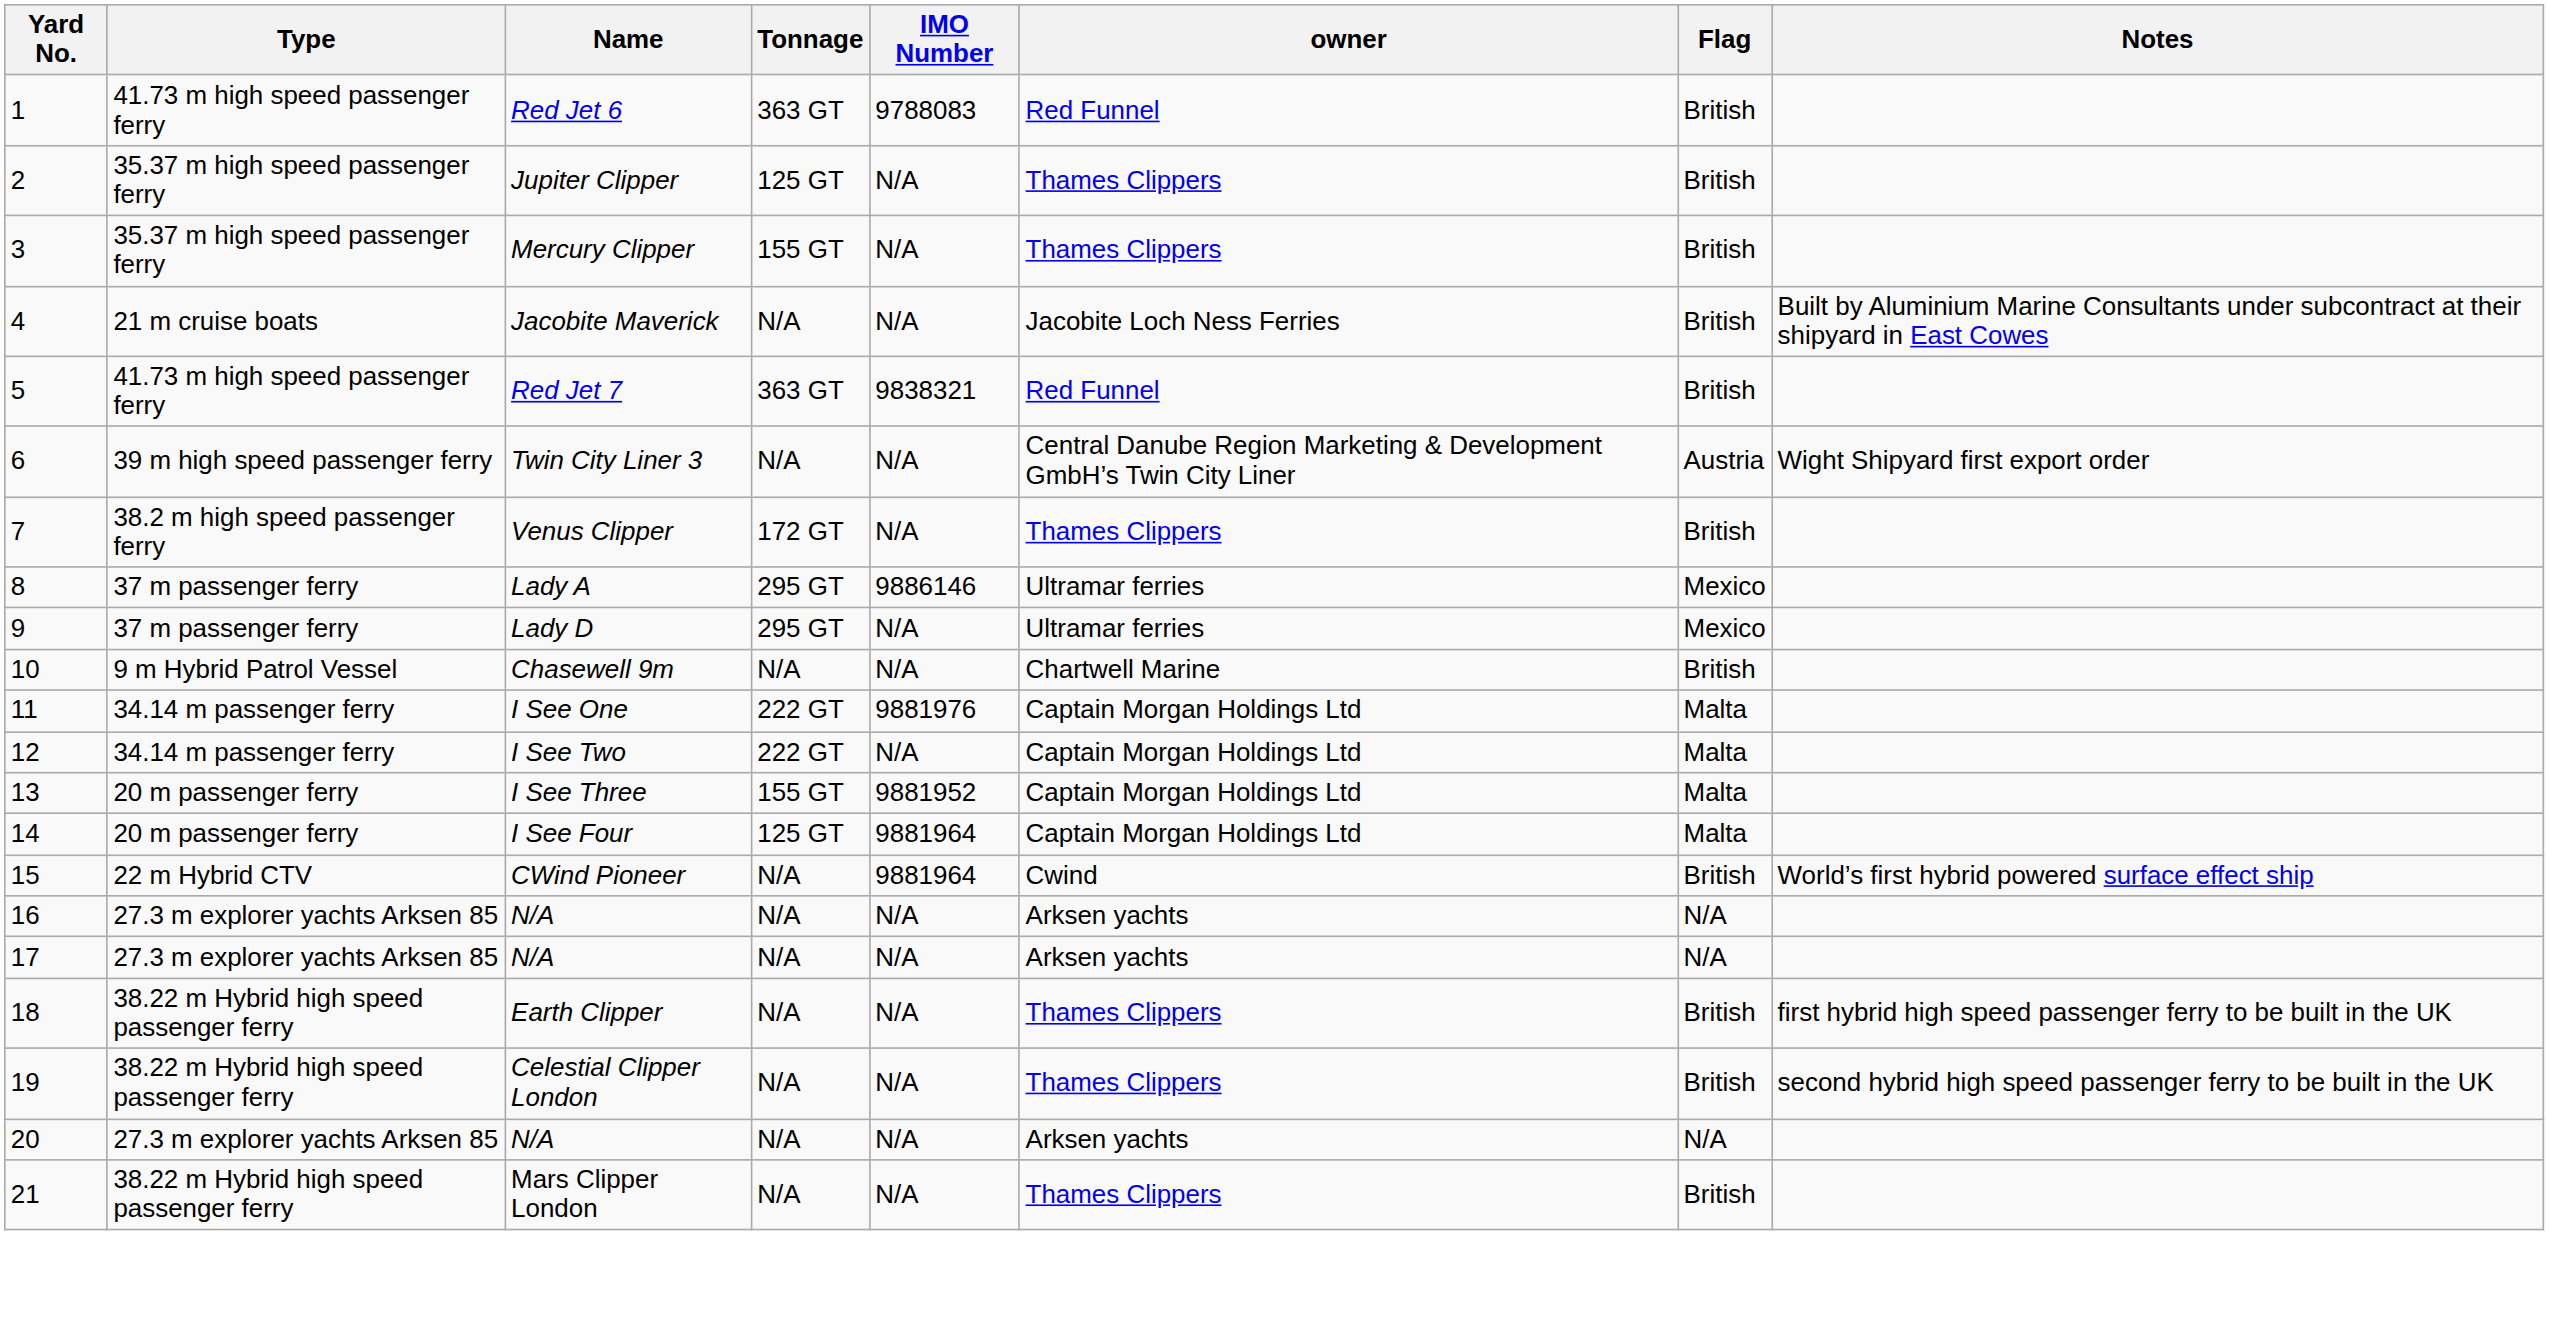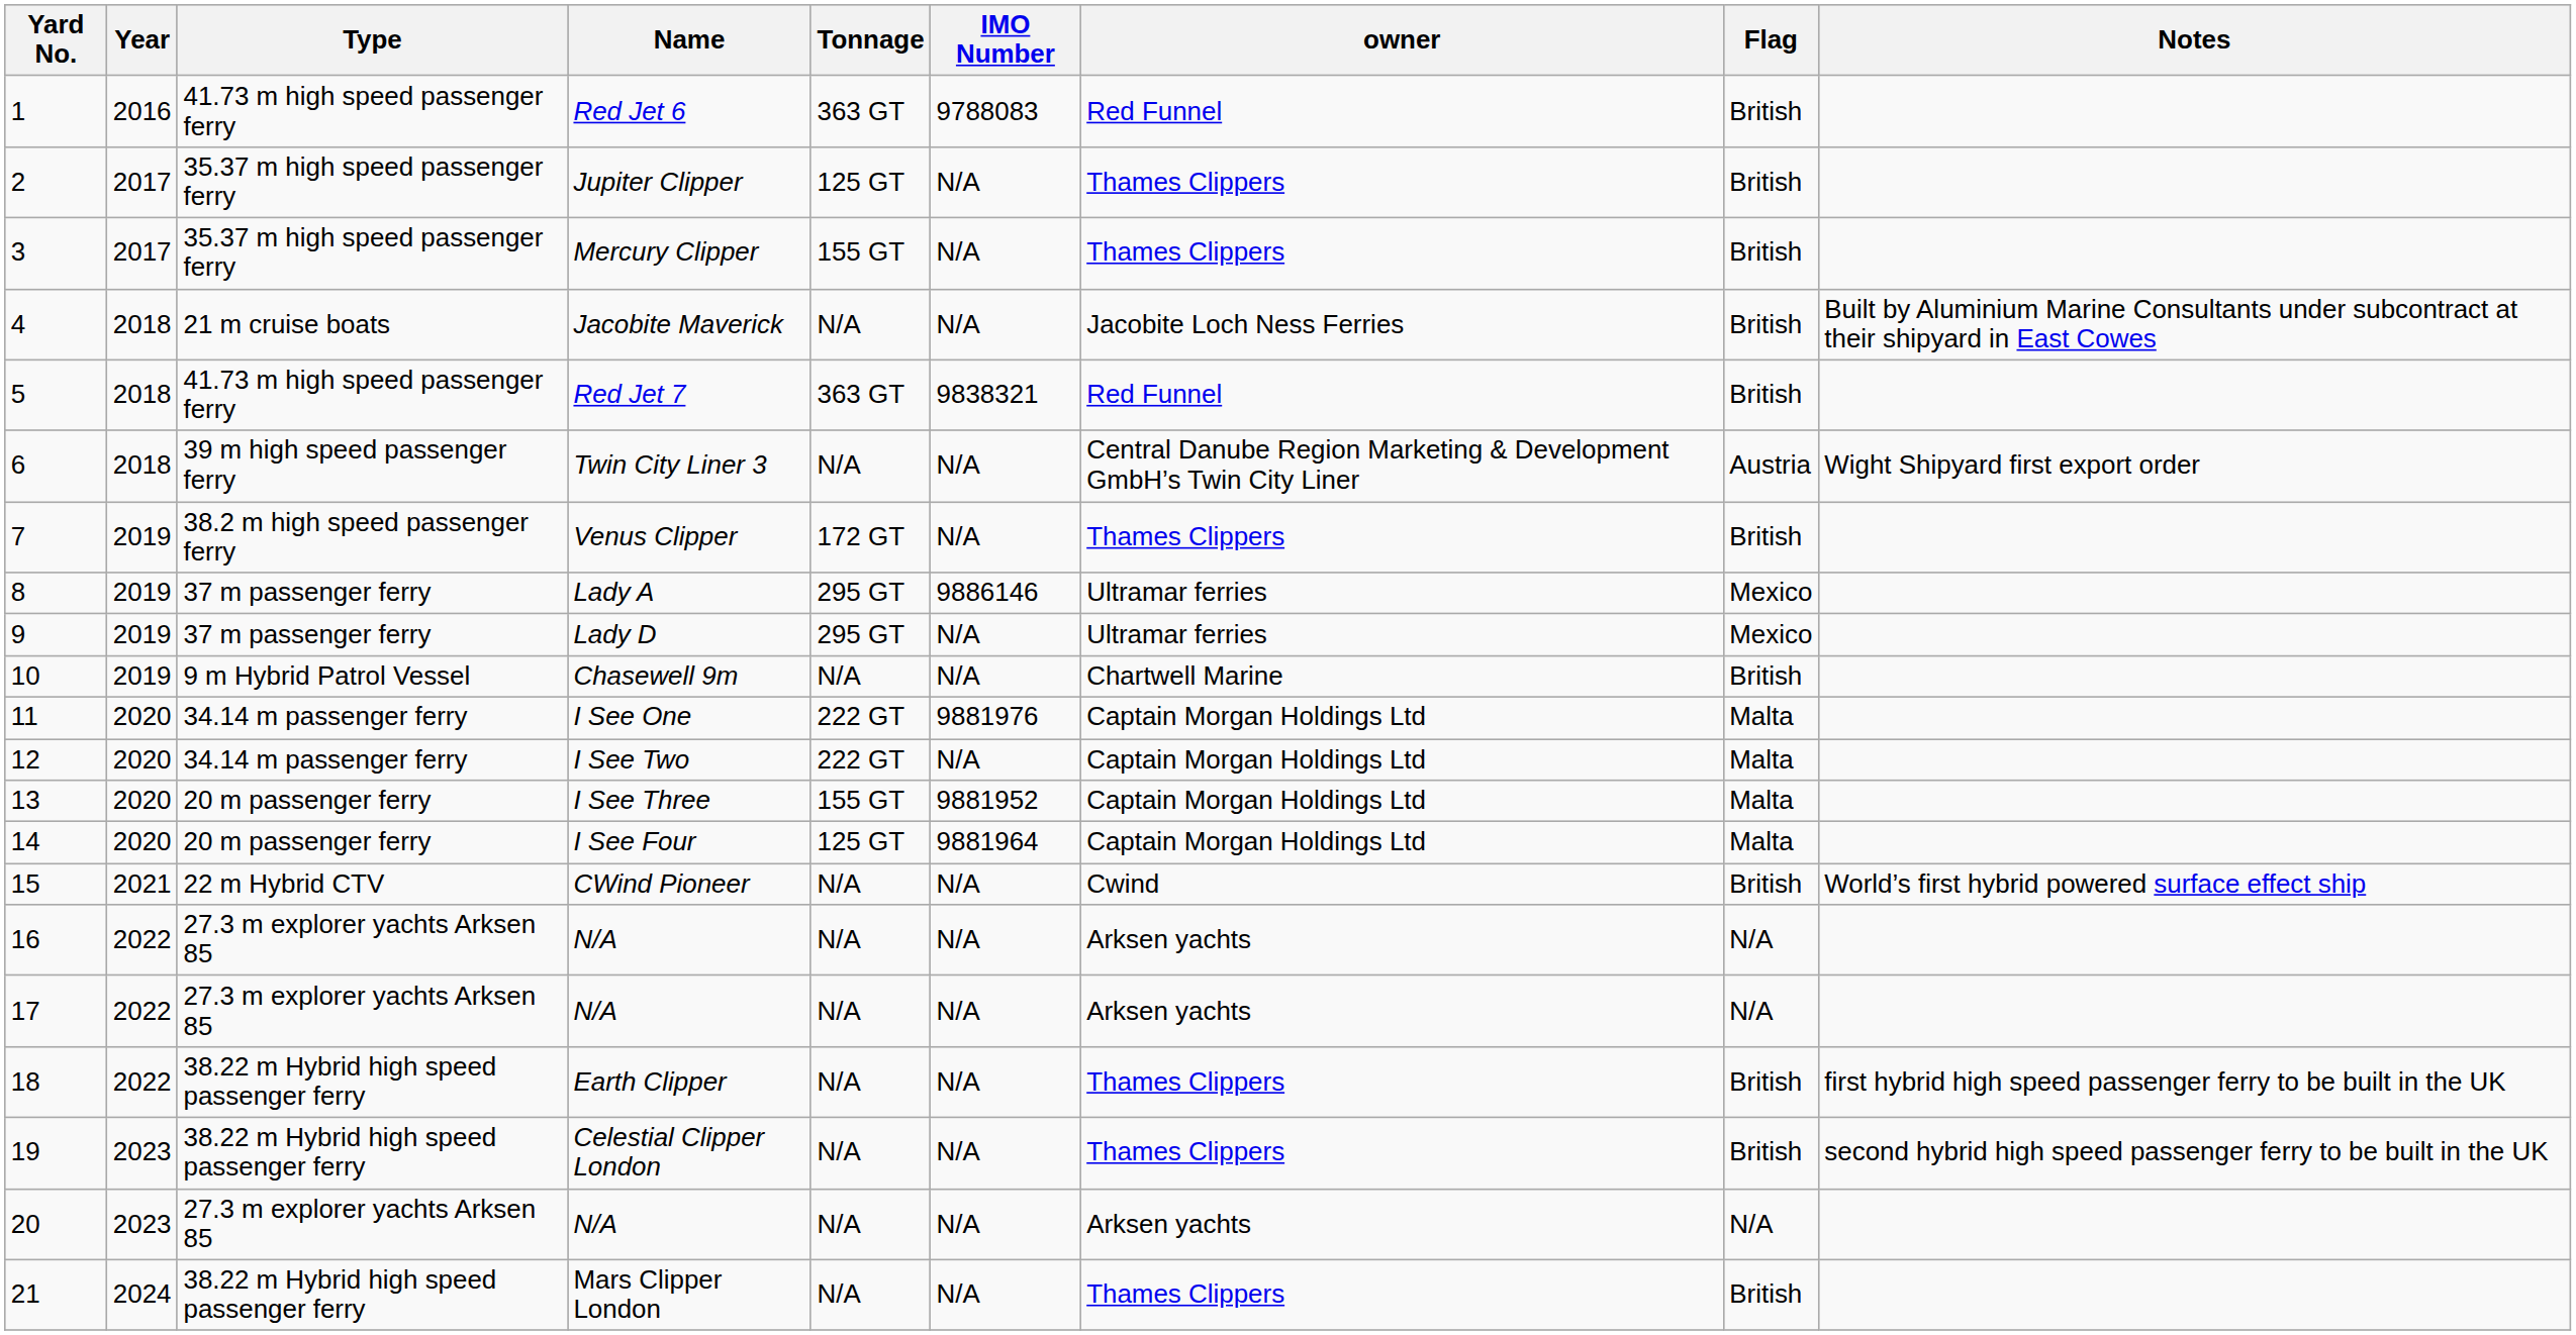+ column: Year | 2016 | 2017 | 2017 | 2018 | 2018 | 2018 | 2019 | 2019 | 2019 | 2019 | 2020 | 2020 | 2020 | 2020 | 2021 | 2022 | 2022 | 2022 | 2023 | 2023 | 2024
CWind Pioneer | IMO Number: 9881964 -> N/A
